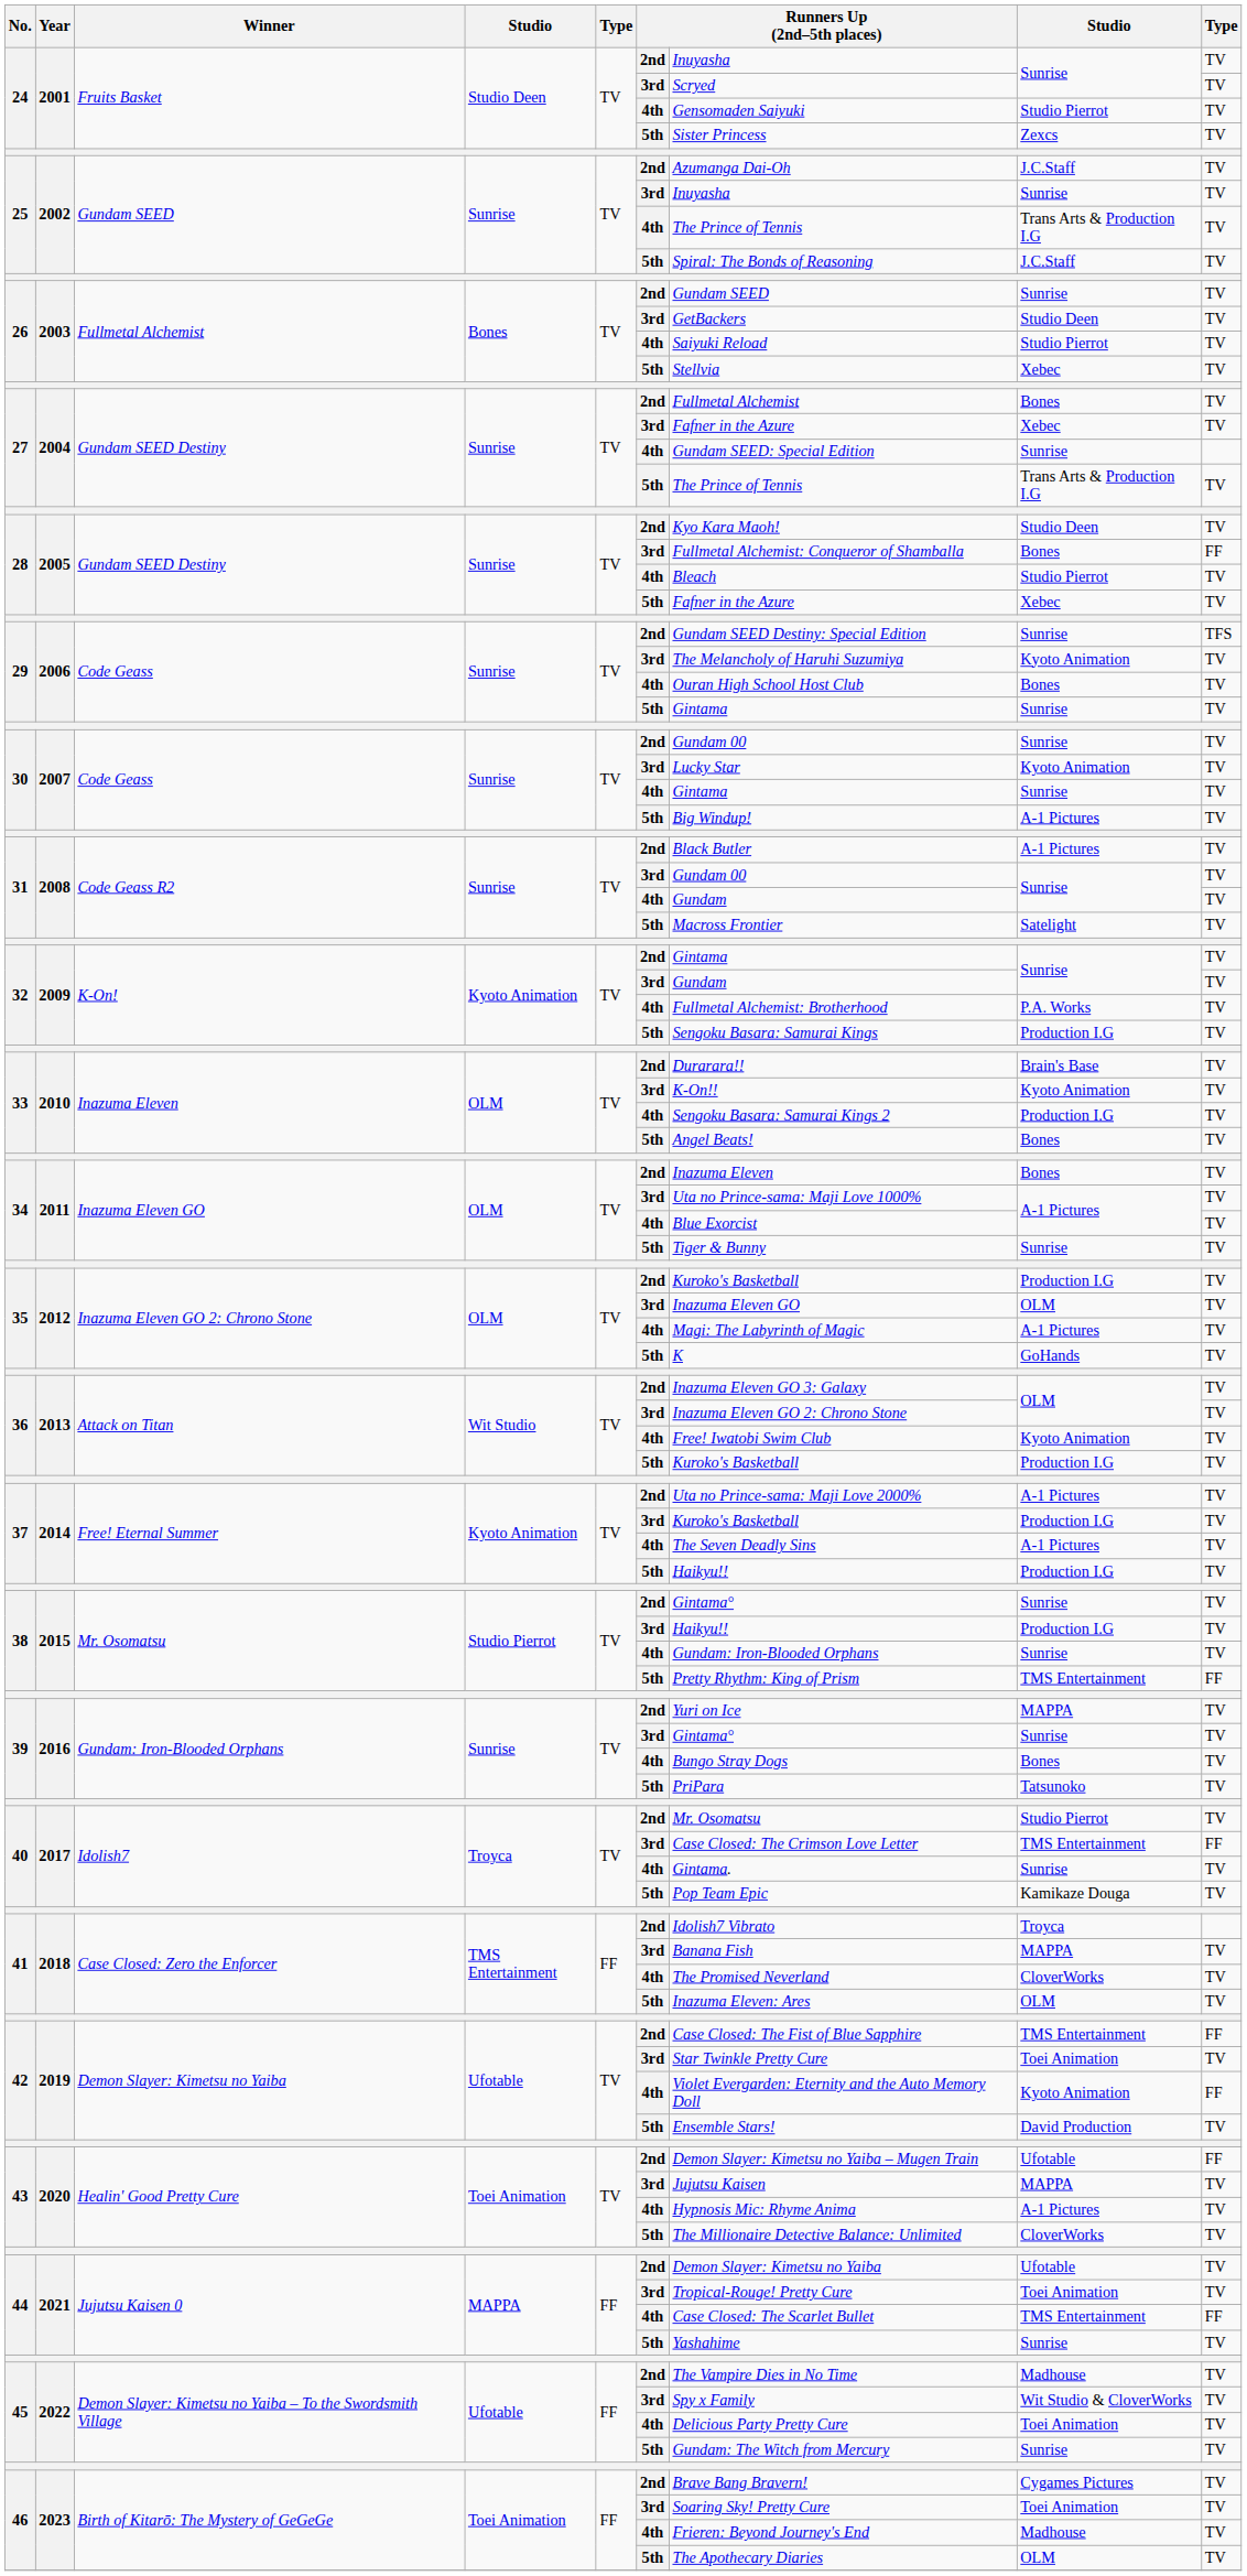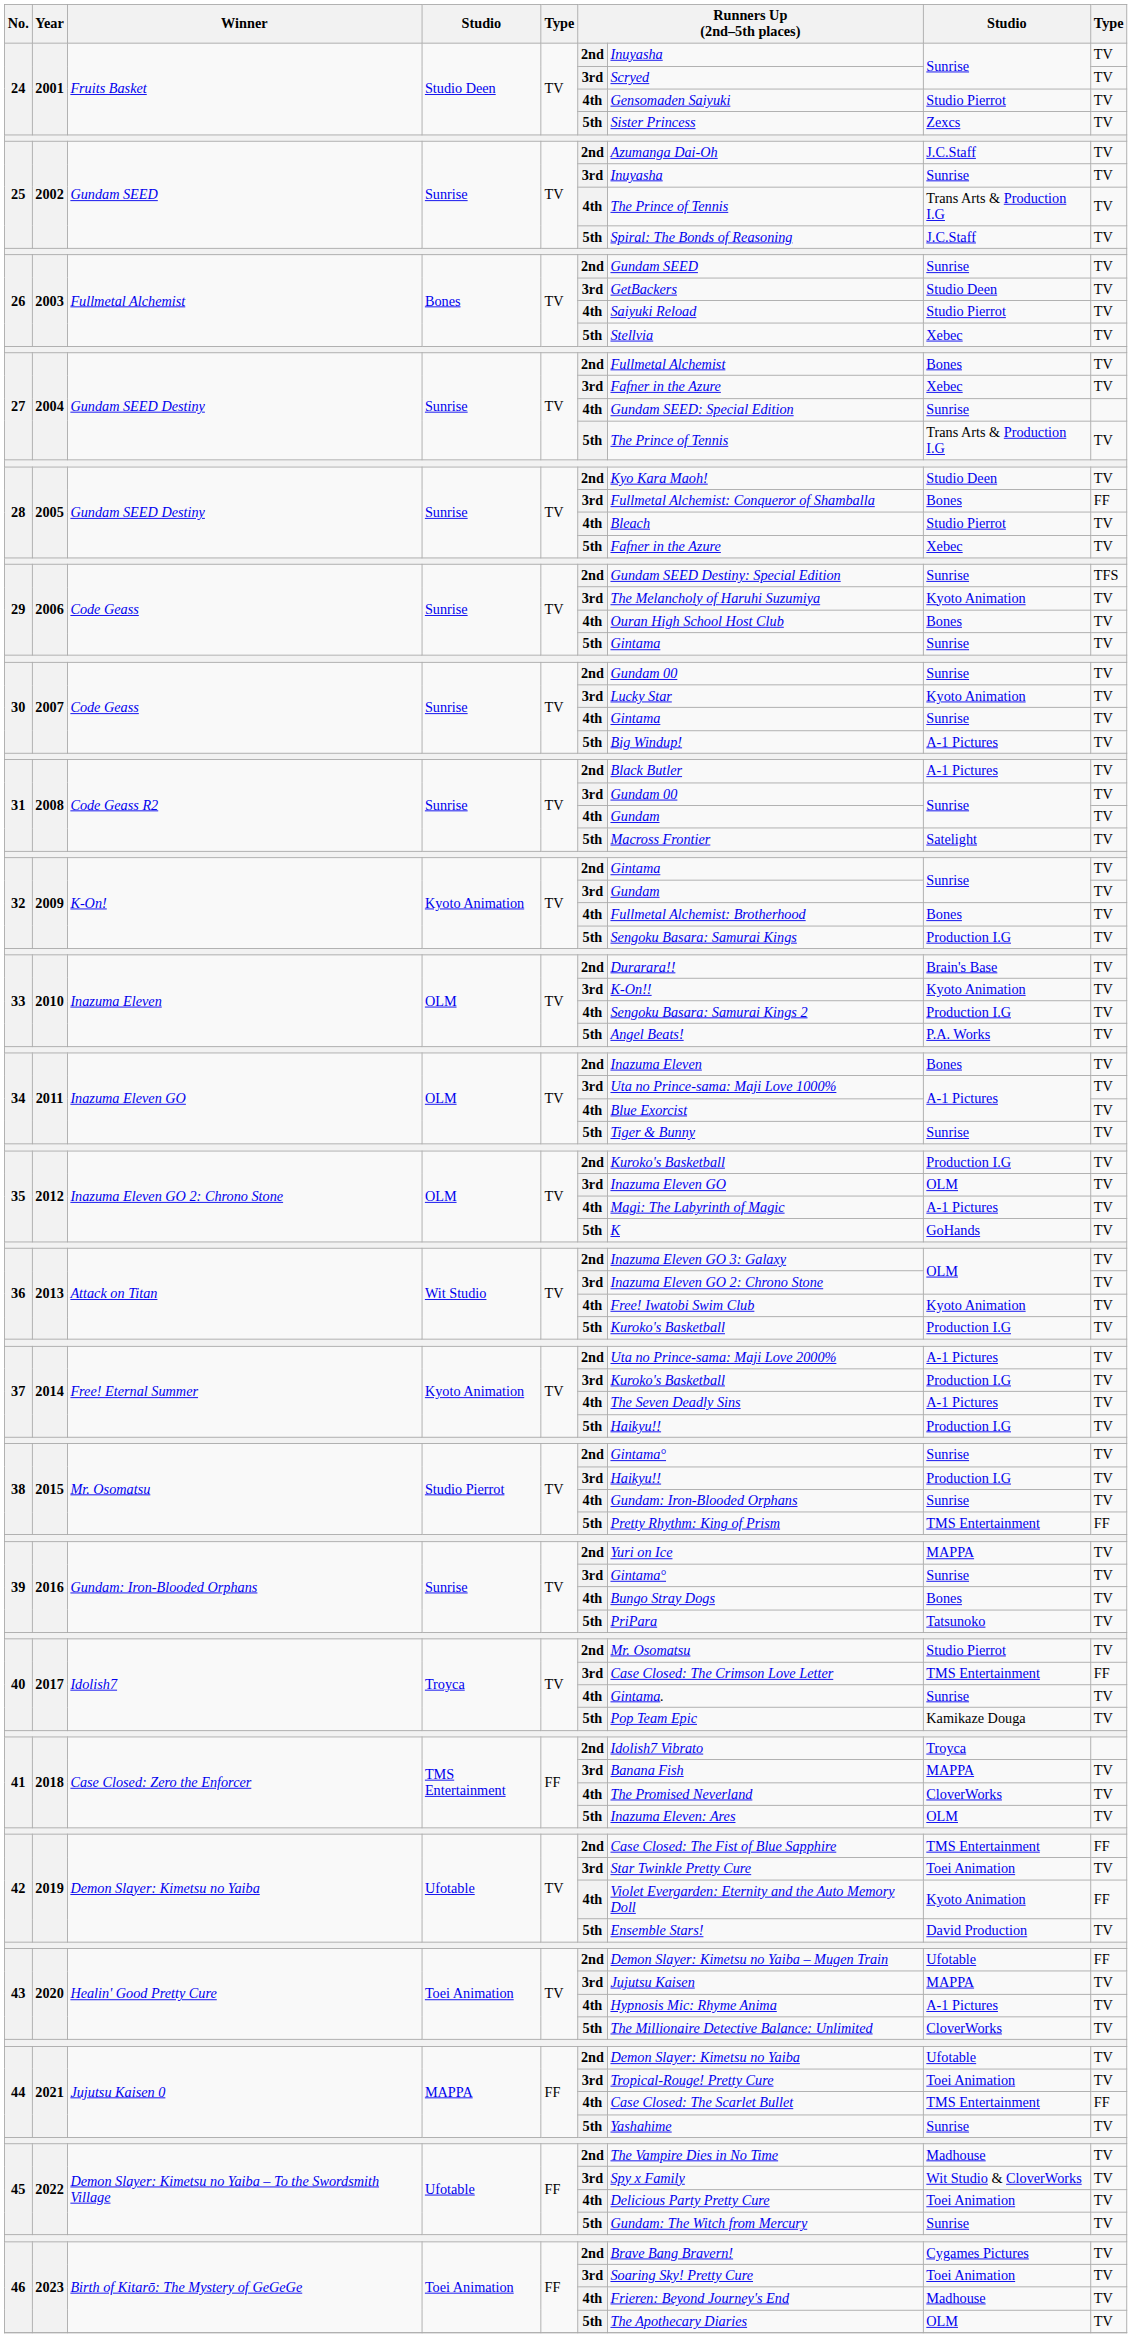row 44 | column 8: P.A. Works -> Bones
row 50 | column 8: Bones -> P.A. Works
